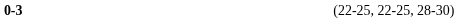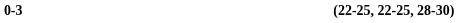row 1 | column 2: normal -> bold
